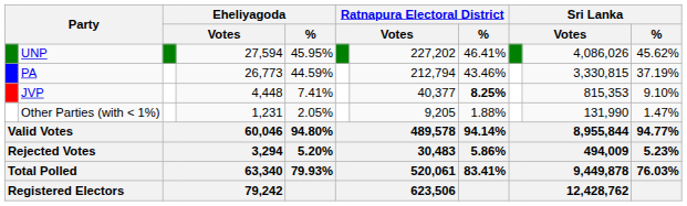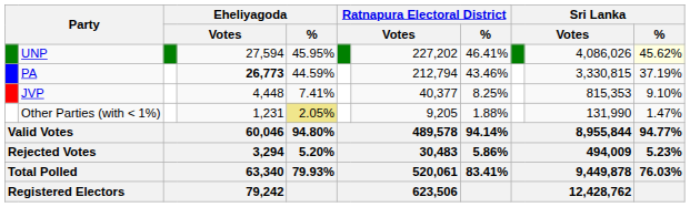UNP | Sri Lanka / %: no background -> lightyellow background
PA | column 4: normal -> bold
JVP | Ratnapura Electoral District / %: bold -> normal
Other Parties (with < 1%) | Eheliyagoda / %: no background -> khaki background
